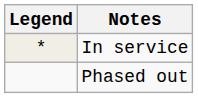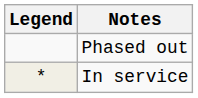rows swapped: In service <-> Phased out
